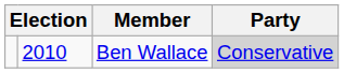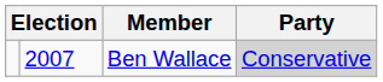Ben Wallace | column 2: 2010 -> 2007
